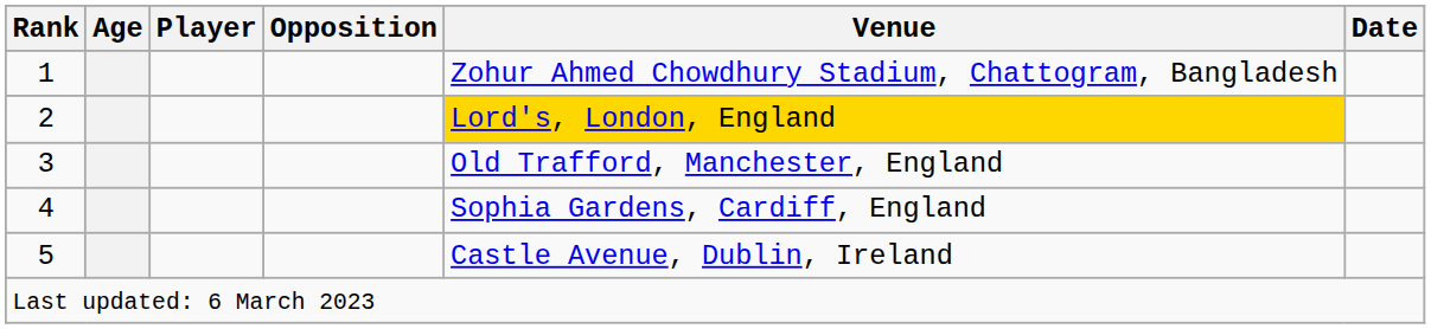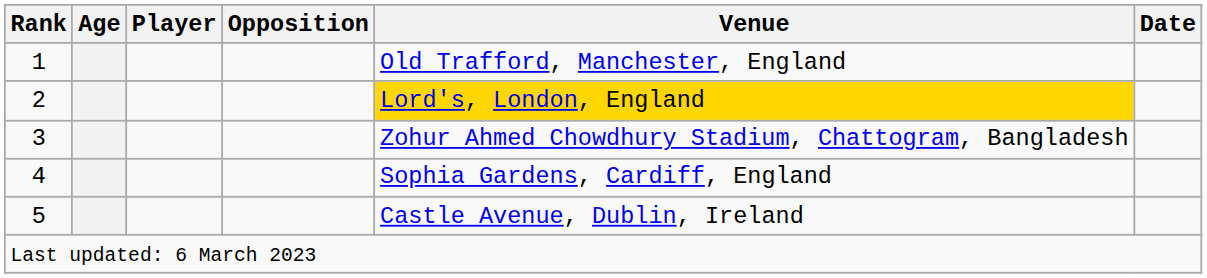1 | Venue: Zohur Ahmed Chowdhury Stadium, Chattogram, Bangladesh -> Old Trafford, Manchester, England
3 | Venue: Old Trafford, Manchester, England -> Zohur Ahmed Chowdhury Stadium, Chattogram, Bangladesh
